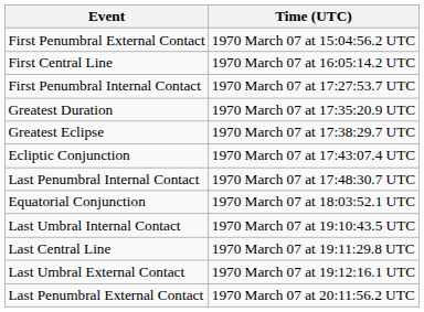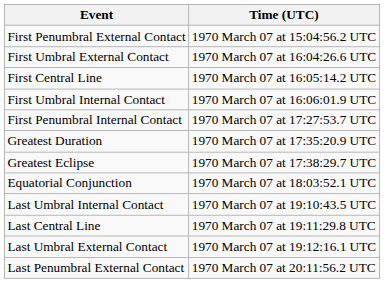+ row: First Umbral External Contact | 1970 March 07 at 16:04:26.6 UTC
+ row: First Umbral Internal Contact | 1970 March 07 at 16:06:01.9 UTC
- row: Ecliptic Conjunction | 1970 March 07 at 17:43:07.4 UTC
- row: Last Penumbral Internal Contact | 1970 March 07 at 17:48:30.7 UTC
